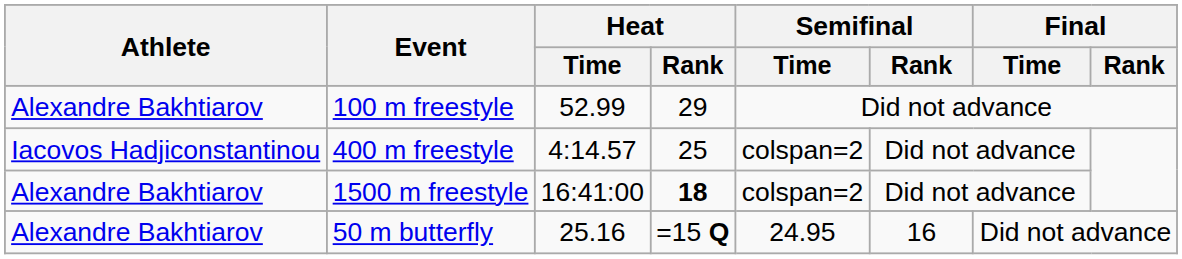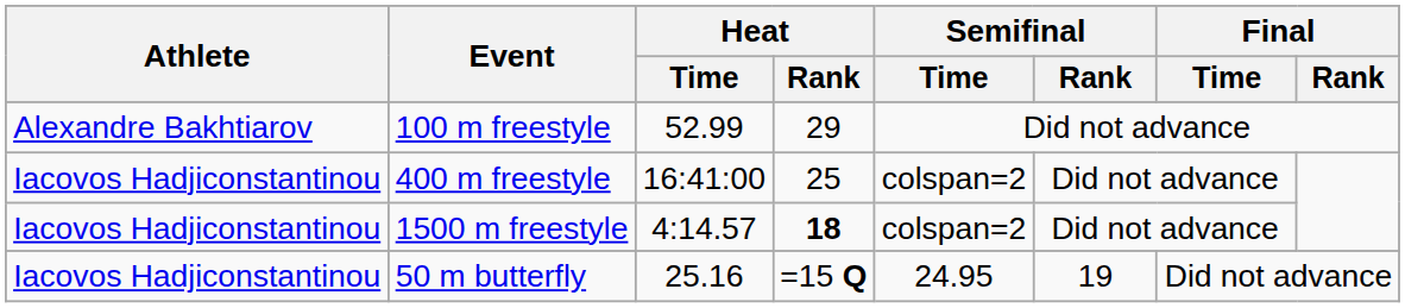400 m freestyle | Heat / Time: 4:14.57 -> 16:41:00
1500 m freestyle | Athlete: Alexandre Bakhtiarov -> Iacovos Hadjiconstantinou
1500 m freestyle | Heat / Time: 16:41:00 -> 4:14.57
50 m butterfly | Athlete: Alexandre Bakhtiarov -> Iacovos Hadjiconstantinou
50 m butterfly | Semifinal / Rank: 16 -> 19
